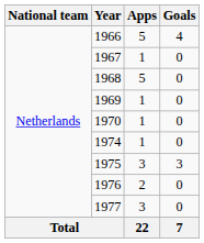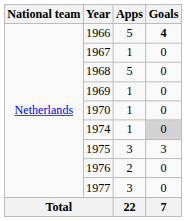1966 | Goals: normal -> bold
1974 | Goals: no background -> lightgrey background
